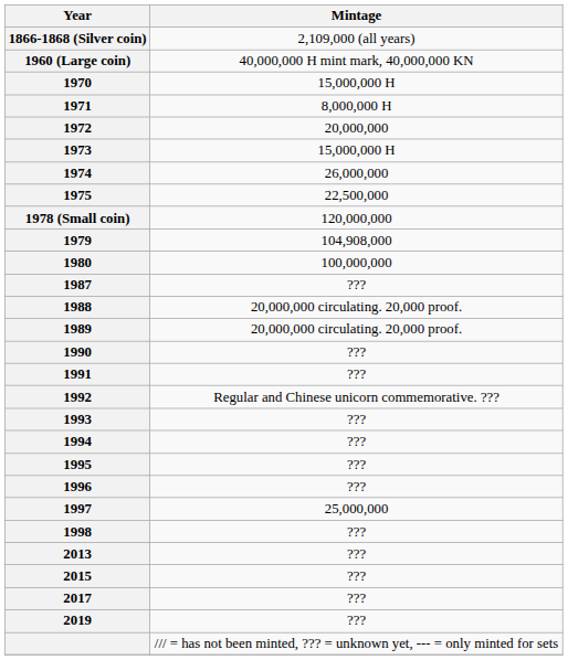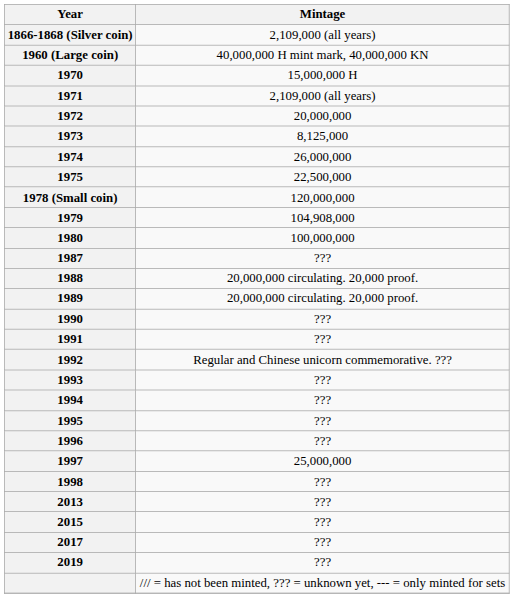row 5 | Mintage: 8,000,000 H -> 2,109,000 (all years)
row 7 | Mintage: 15,000,000 H -> 8,125,000
